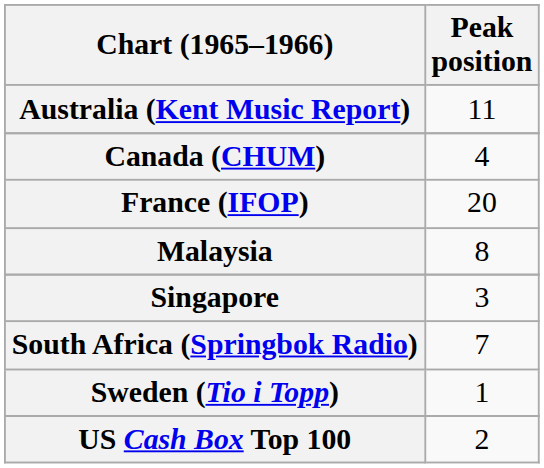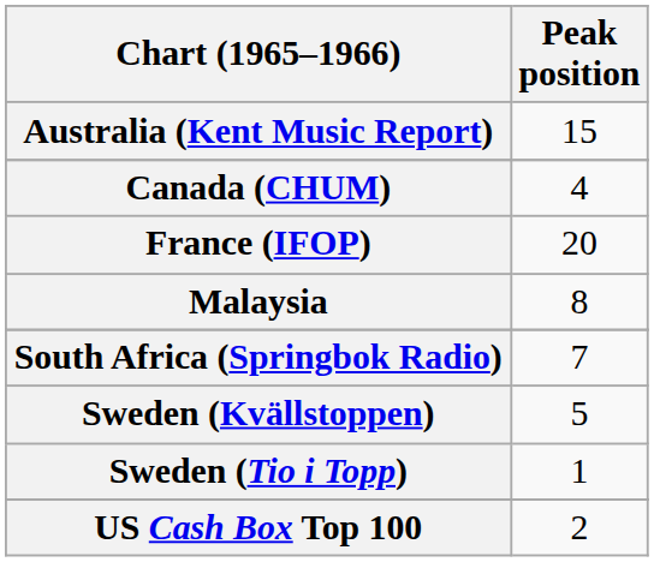Australia (Kent Music Report) | Peak position: 11 -> 15
- row: Singapore | 3
+ row: Sweden (Kvällstoppen) | 5
